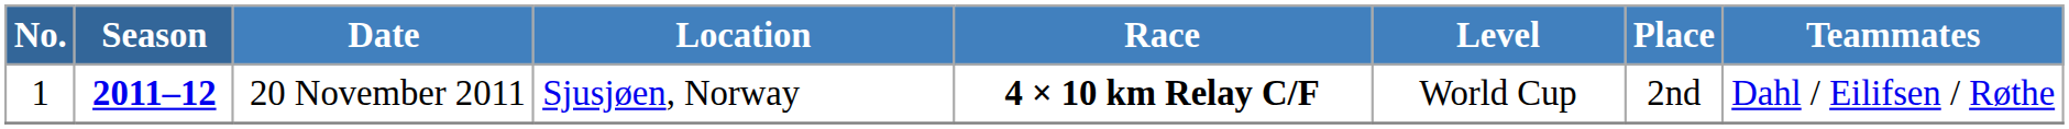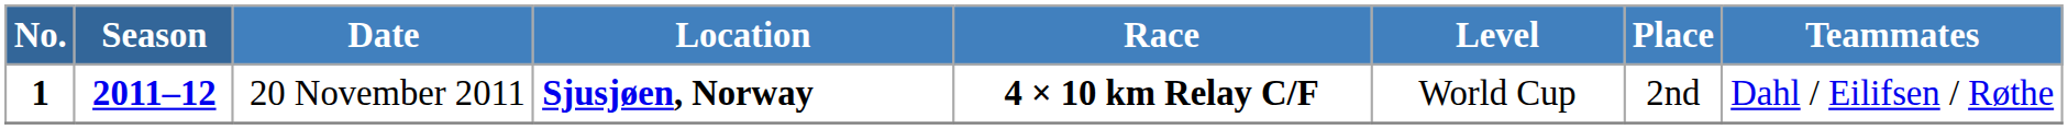20 November 2011 | No.: normal -> bold
20 November 2011 | Location: normal -> bold
